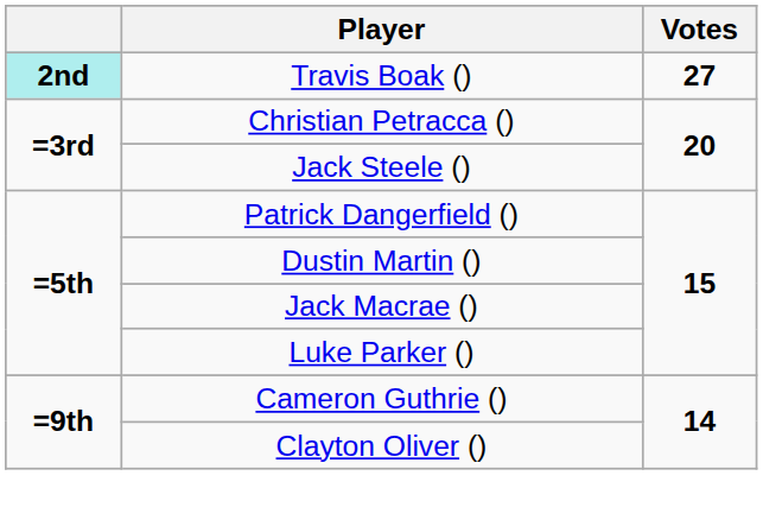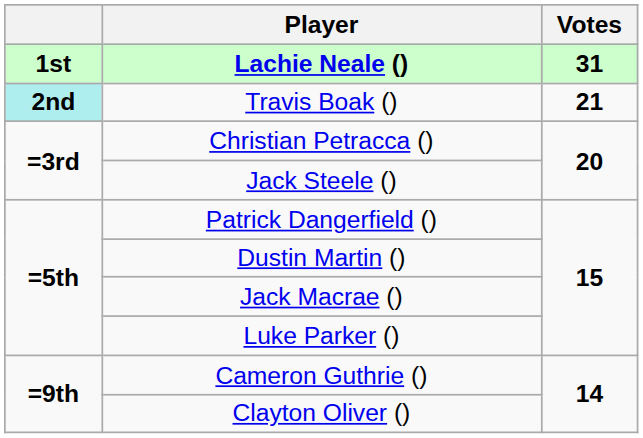+ row: 1st | Lachie Neale () | 31
Travis Boak () | Votes: 27 -> 21
